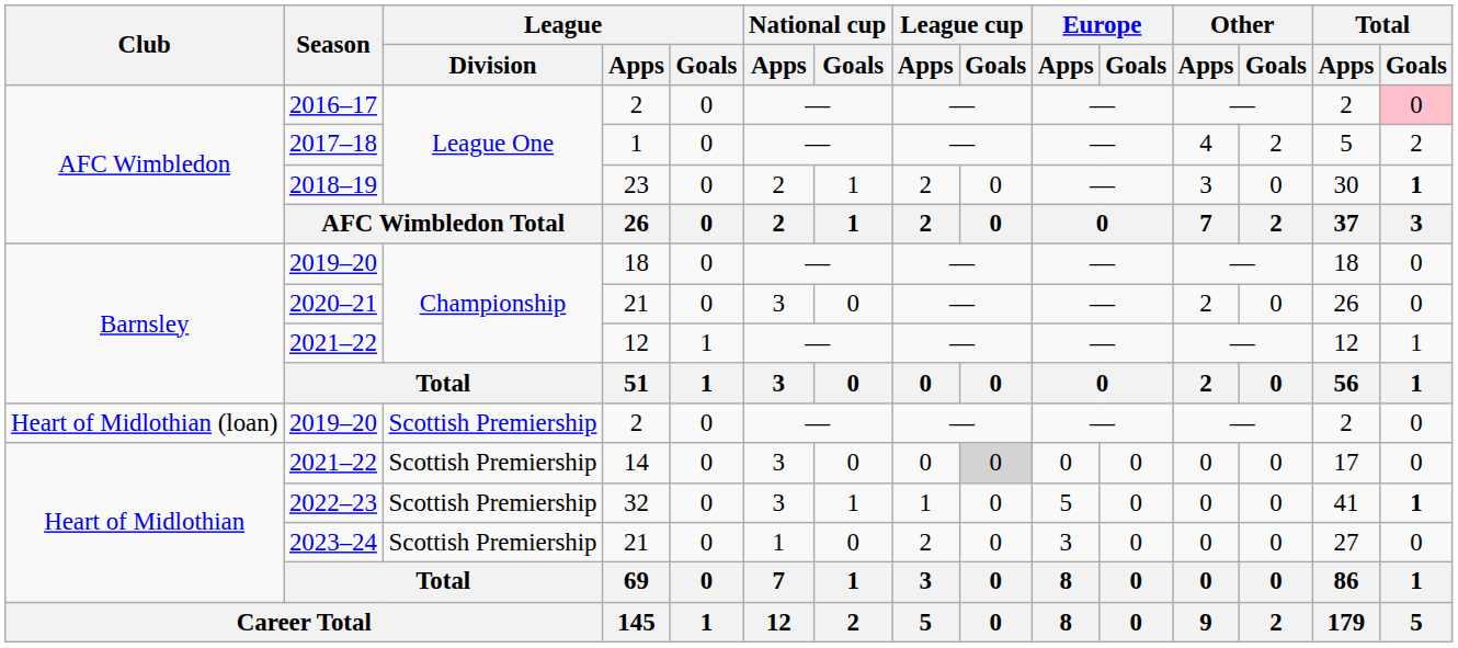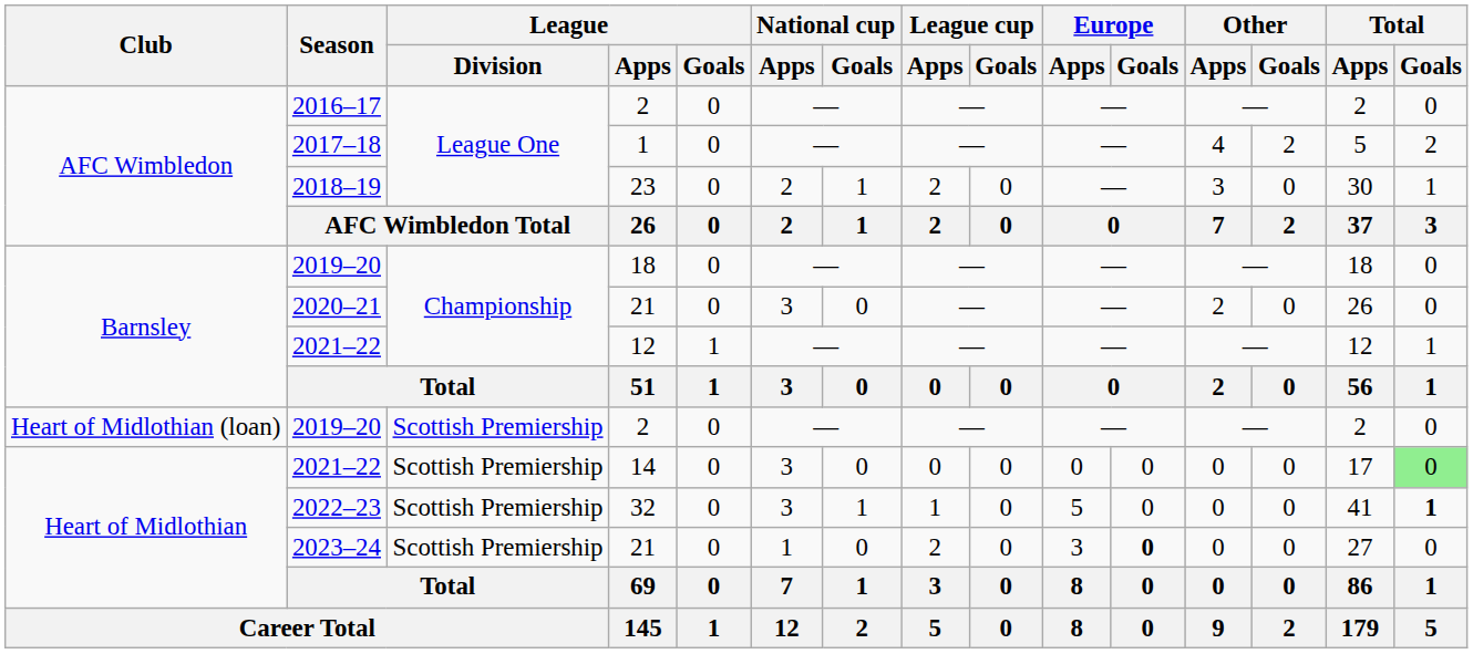2016–17 | Total / Goals: pink background -> no background
2018–19 | Total / Goals: bold -> normal
2021–22 / 14 | League cup / Goals: lightgrey background -> no background
2021–22 / 14 | Total / Goals: no background -> lightgreen background
2023–24 | Europe / Goals: normal -> bold
